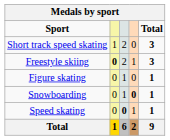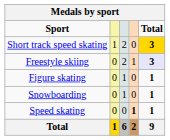Short track speed skating | Total: no background -> gold background
Freestyle skiing | column 2: bold -> normal
Freestyle skiing | Total: no background -> lavender background
Snowboarding | column 4: bold -> normal
Speed skating | column 3: bold -> normal
Speed skating | column 4: normal -> bold
